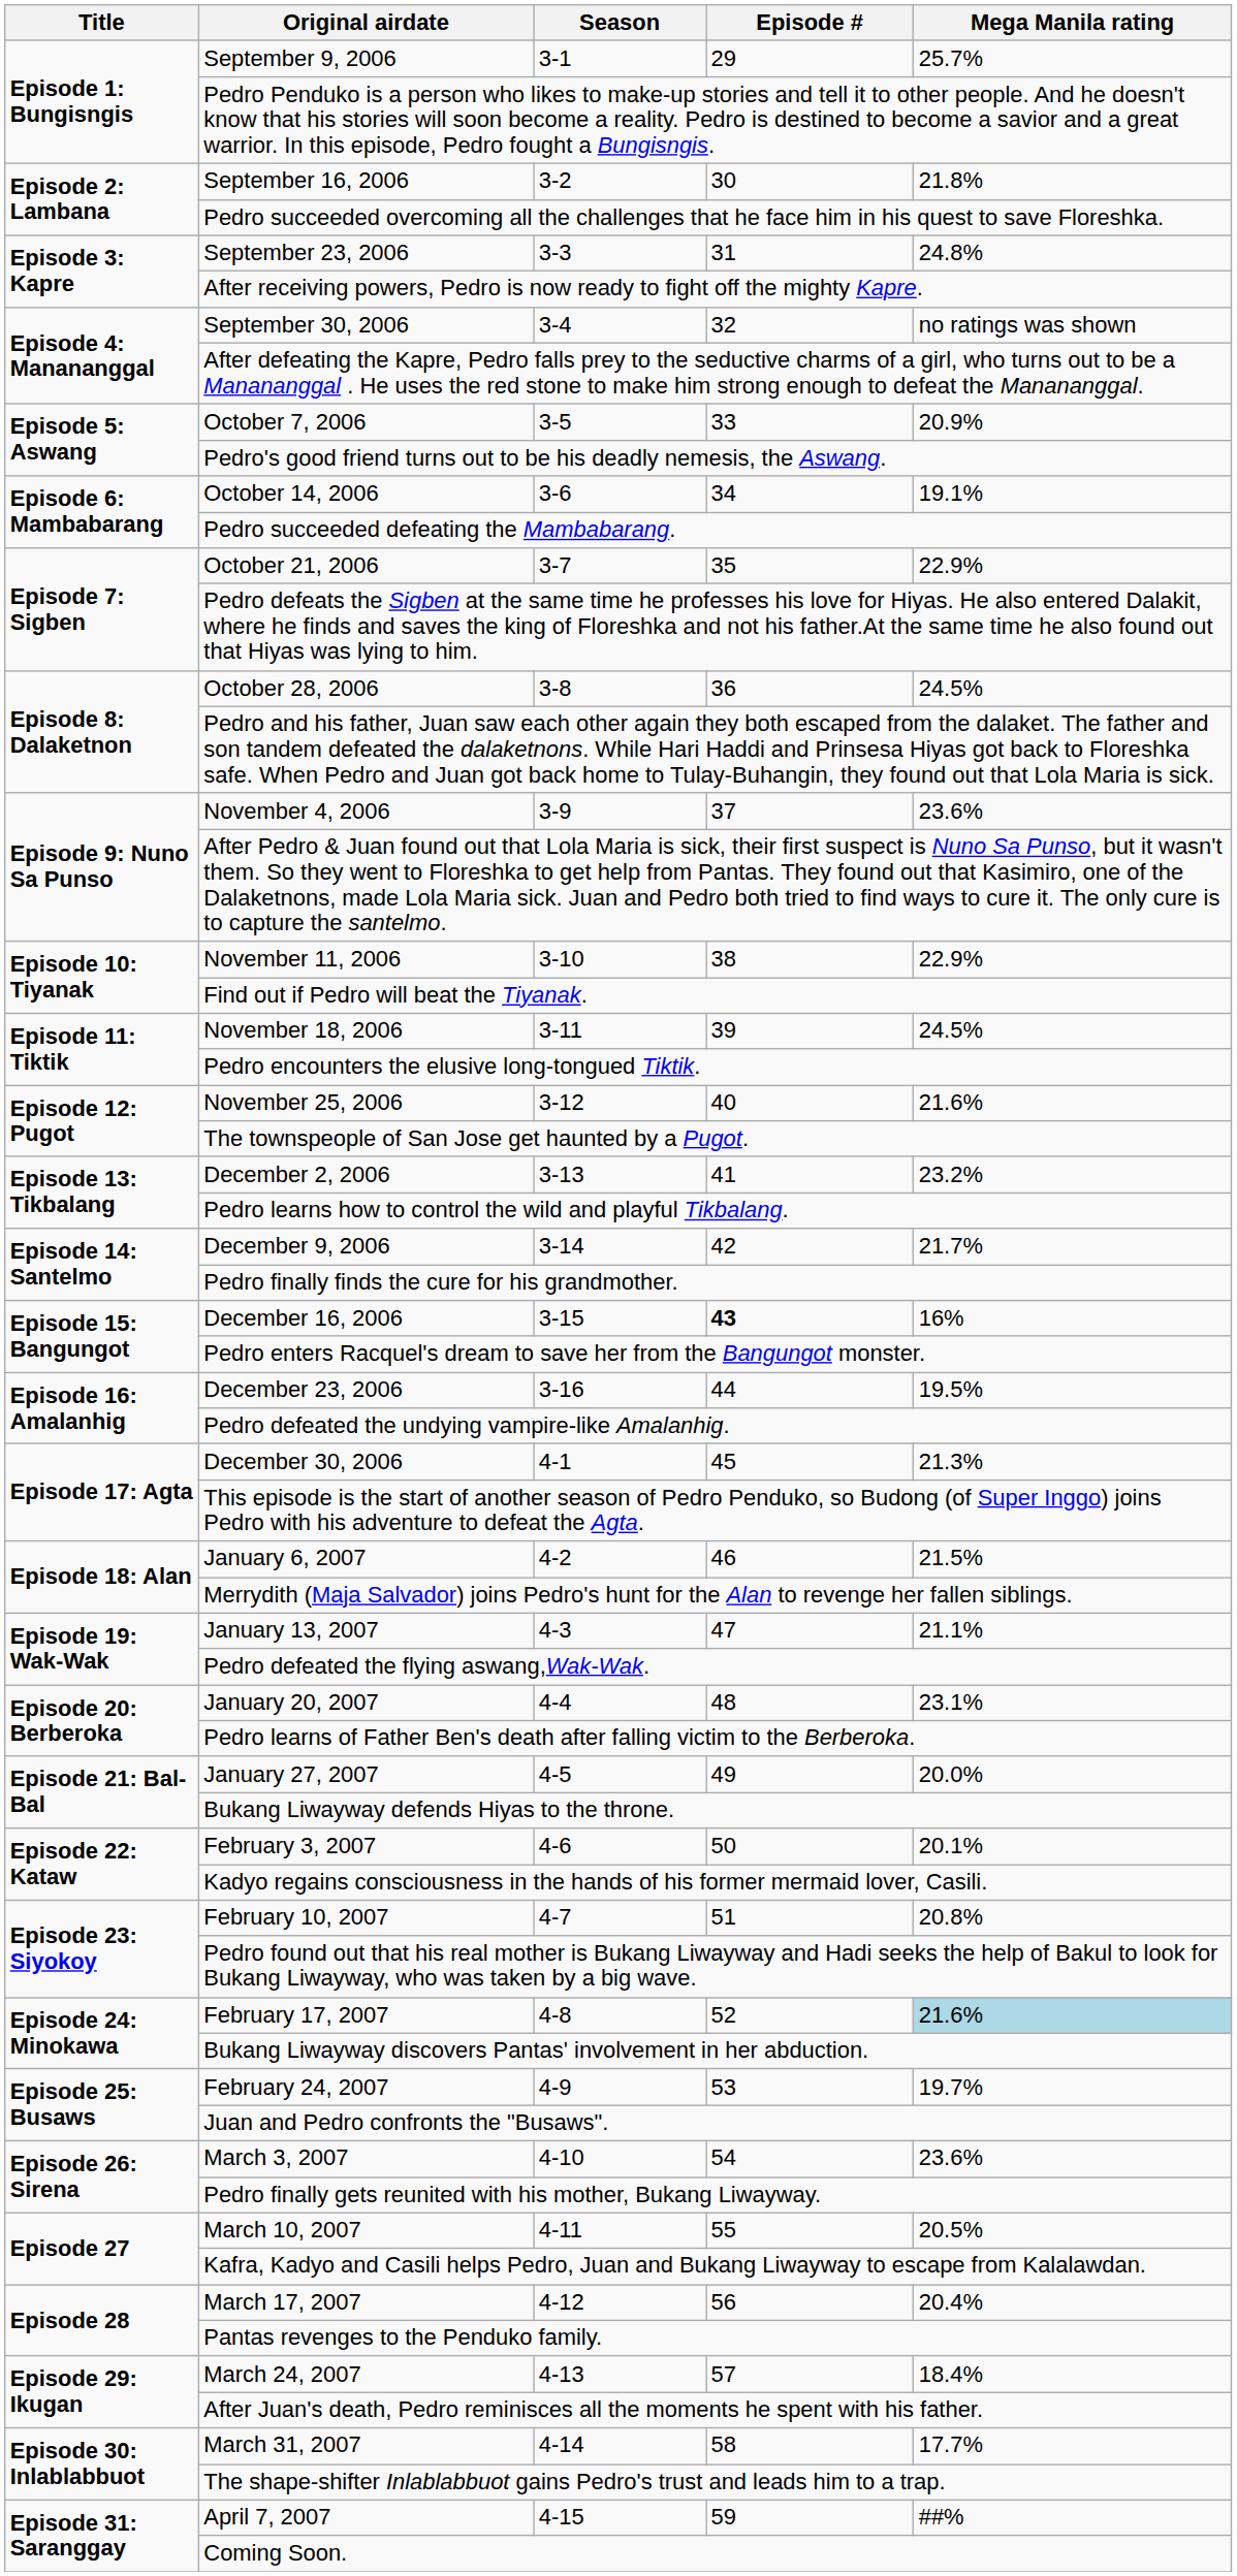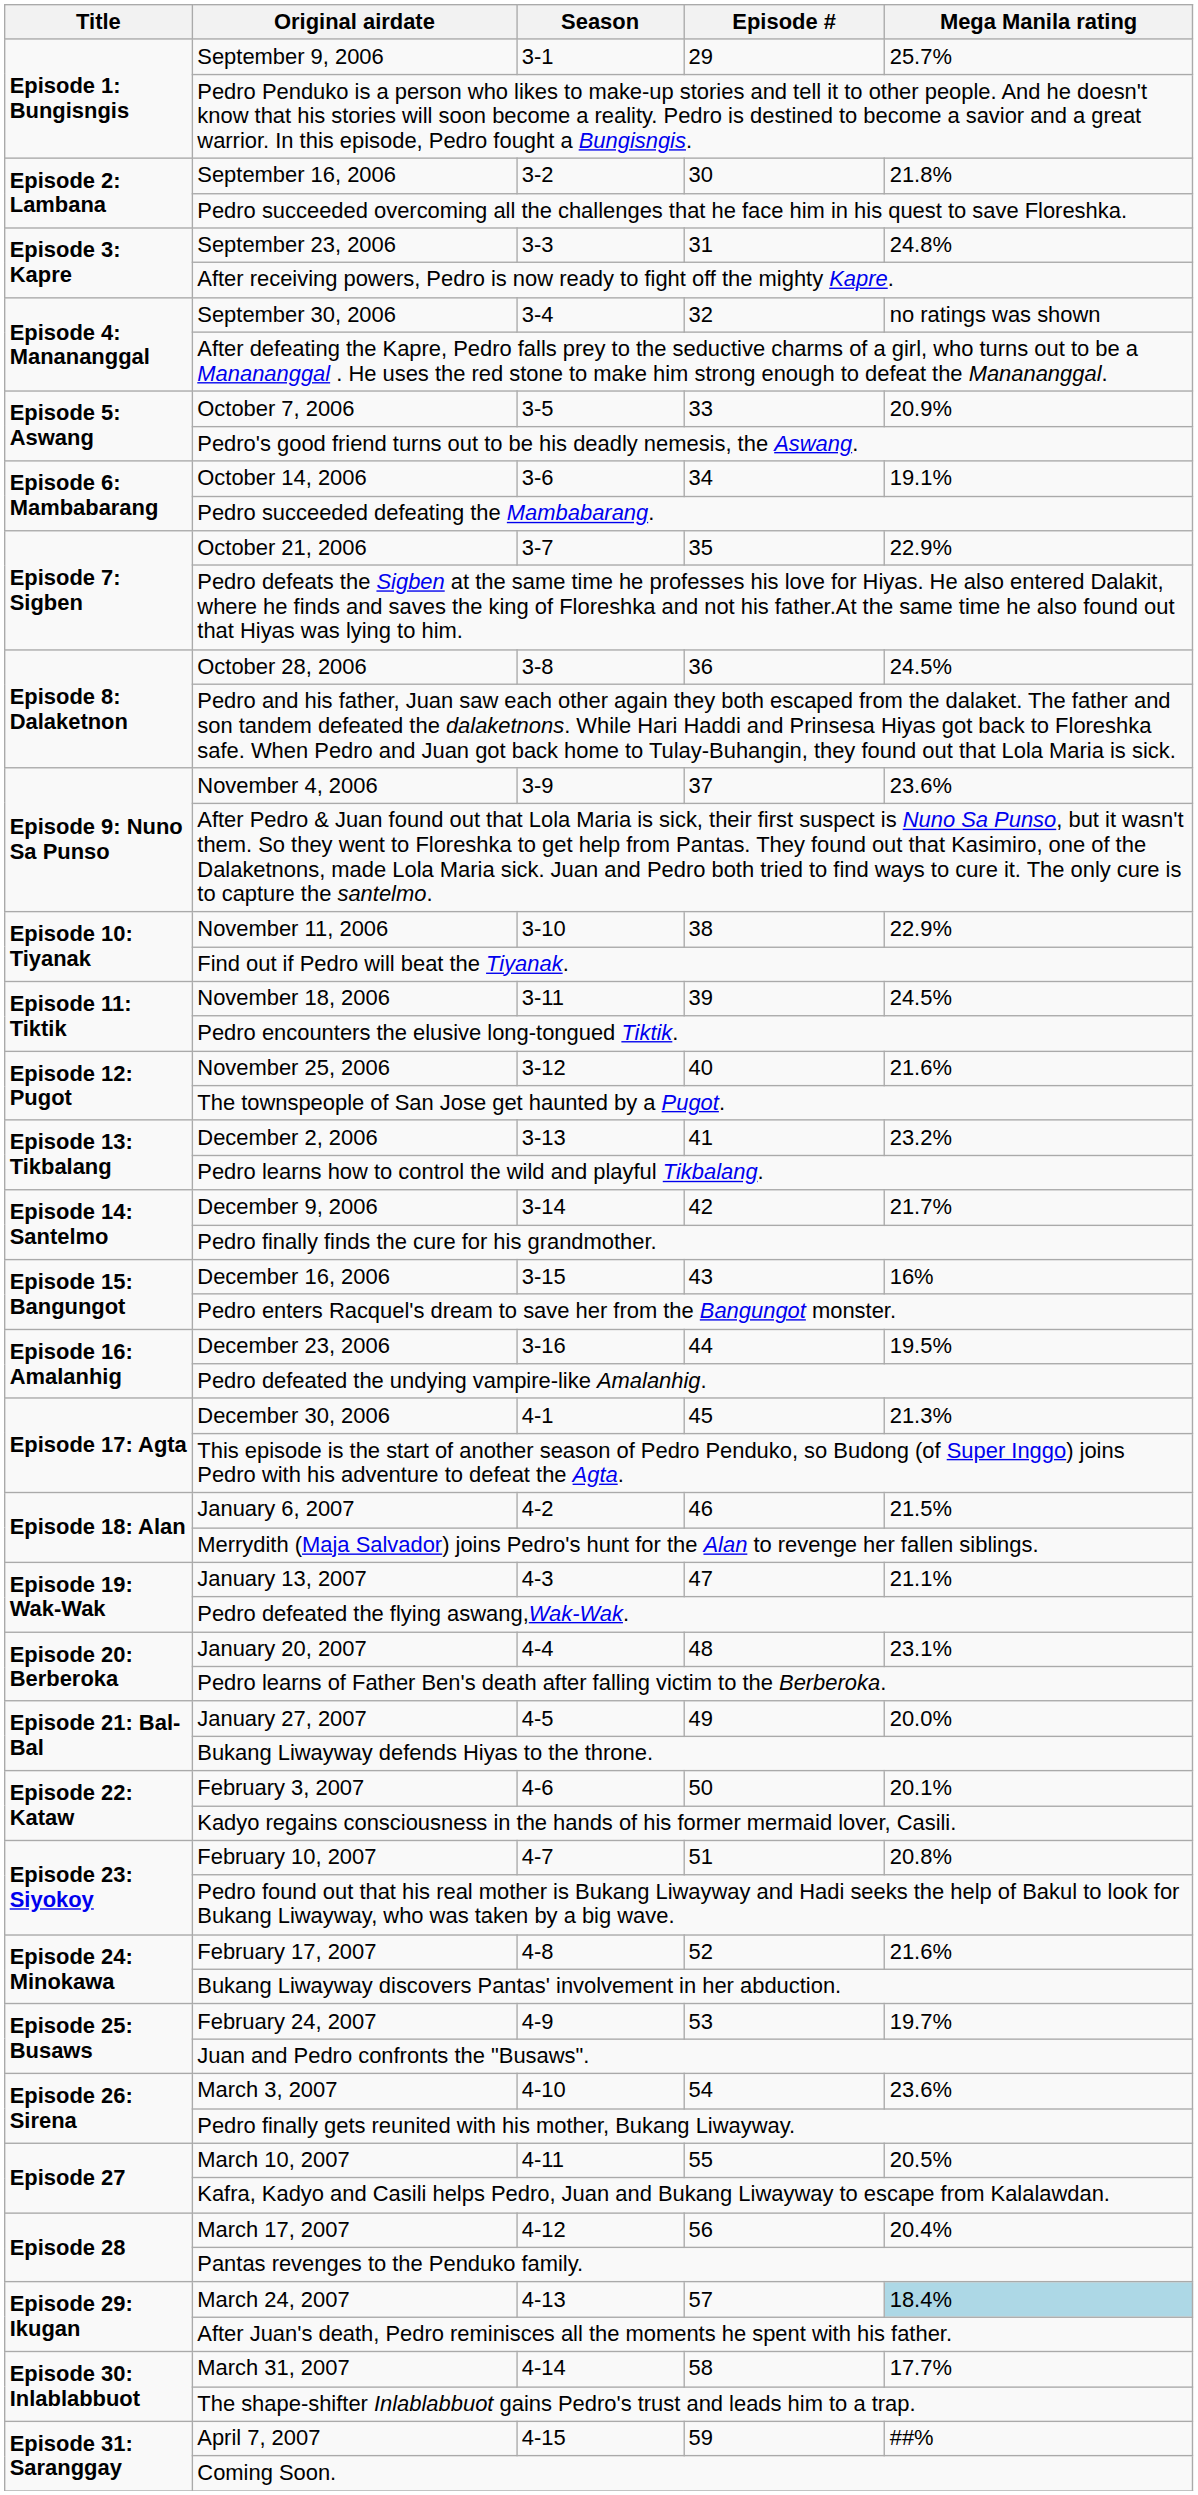December 16, 2006 | Episode #: bold -> normal
February 17, 2007 | Mega Manila rating: lightblue background -> no background
March 24, 2007 | Mega Manila rating: no background -> lightblue background
